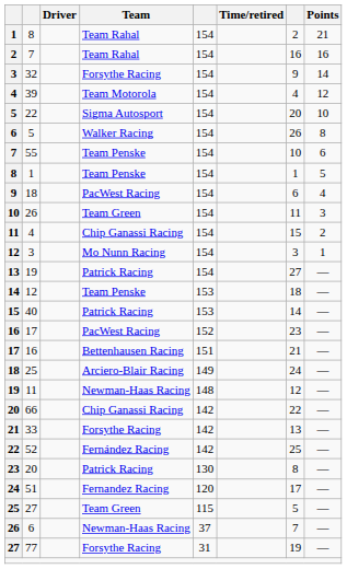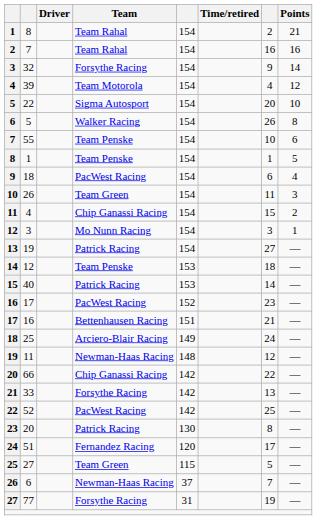row 23 | Team: Fernández Racing -> PacWest Racing
